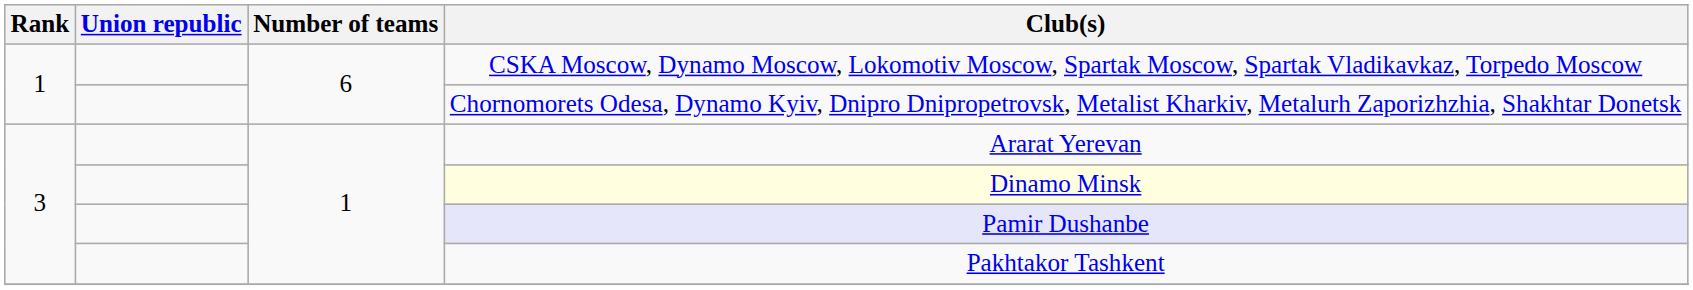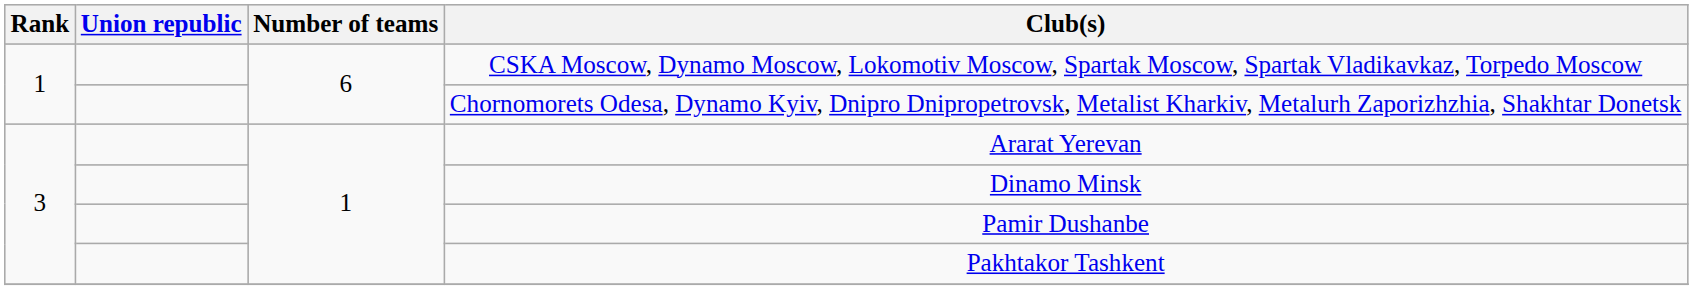Dinamo Minsk | Club(s): lightyellow background -> no background
Pamir Dushanbe | Club(s): lavender background -> no background
